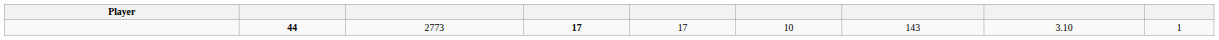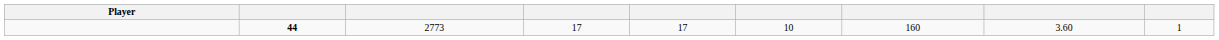row 2 | column 4: bold -> normal
row 2 | column 7: 143 -> 160
row 2 | column 8: 3.10 -> 3.60
